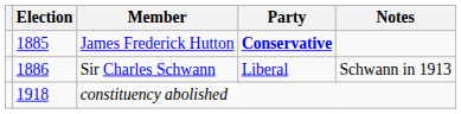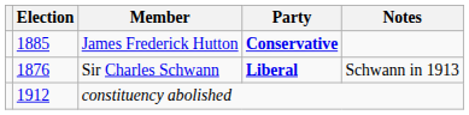Sir Charles Schwann | Election: 1886 -> 1876
Sir Charles Schwann | Party: normal -> bold
constituency abolished | Election: 1918 -> 1912
